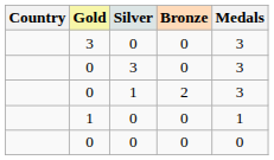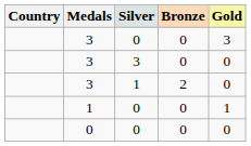columns swapped: Gold <-> Medals
